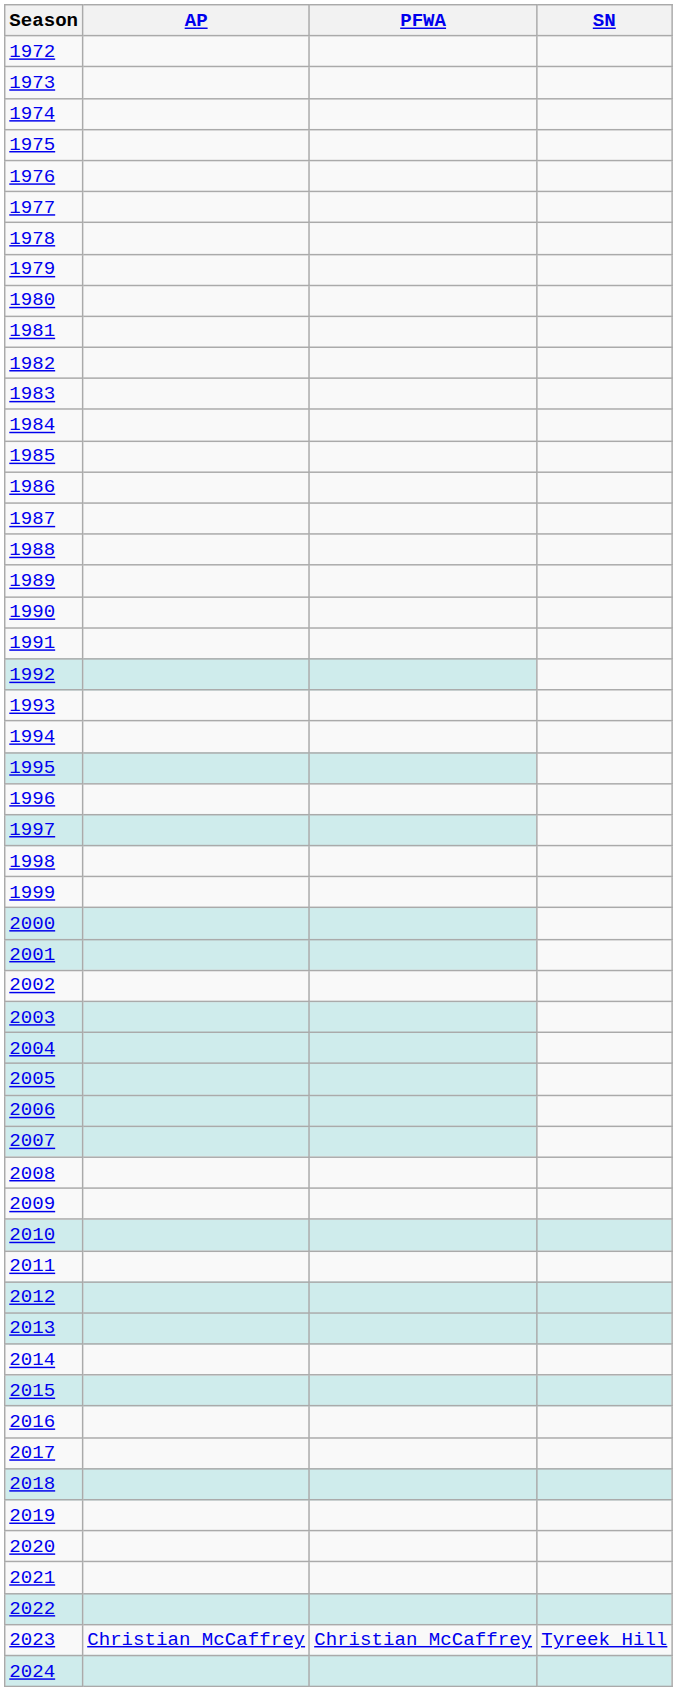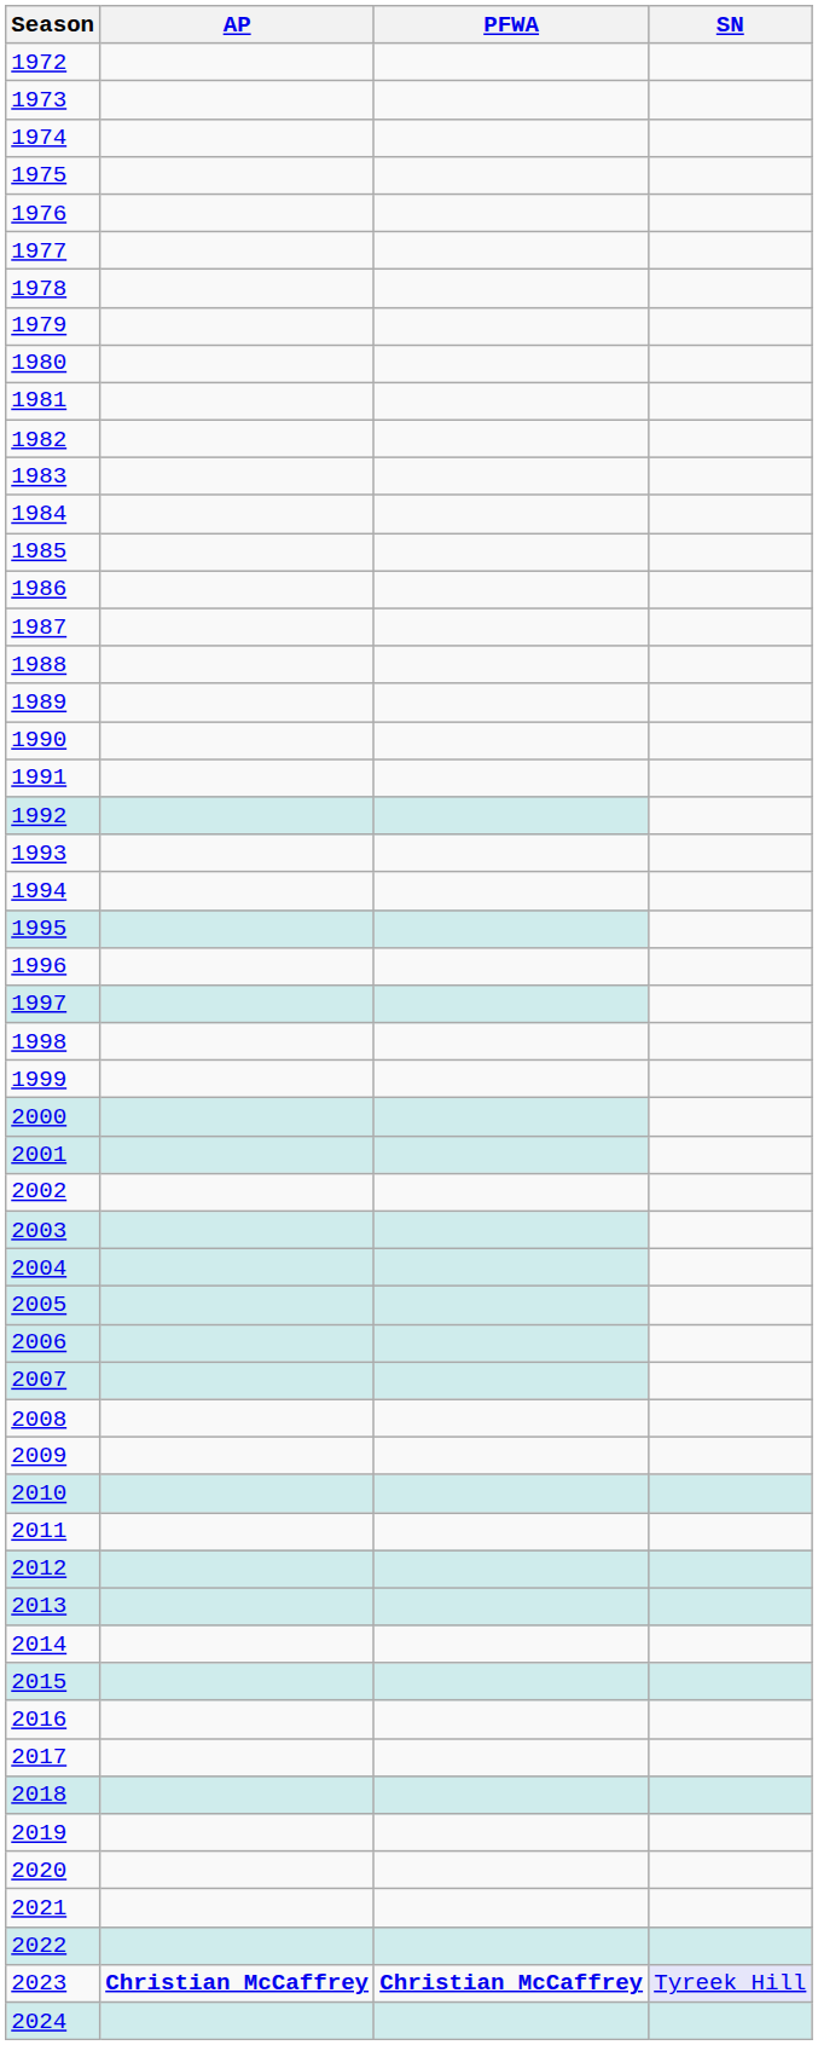2023 | AP: normal -> bold
2023 | PFWA: normal -> bold
2023 | SN: no background -> lavender background
